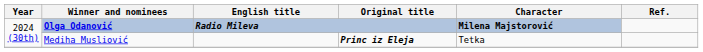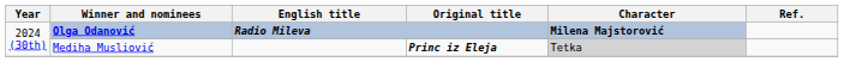Mediha Musliović | Character: no background -> lightgrey background
